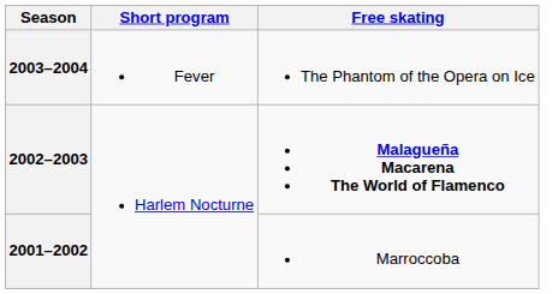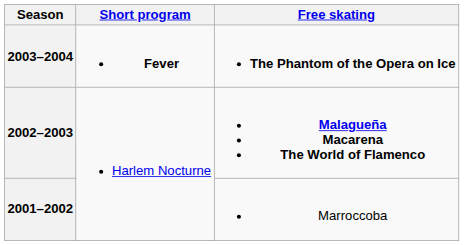2003–2004 | Short program: normal -> bold
2003–2004 | Free skating: normal -> bold
